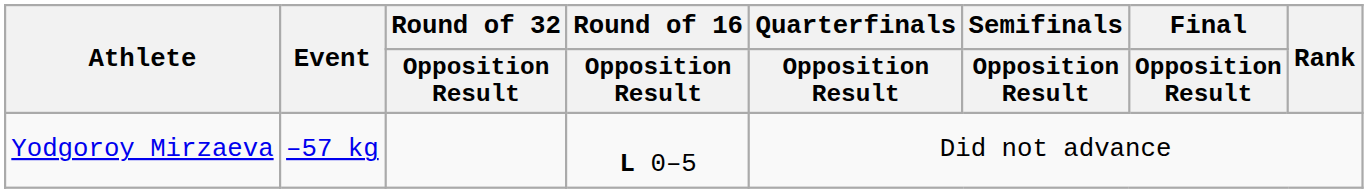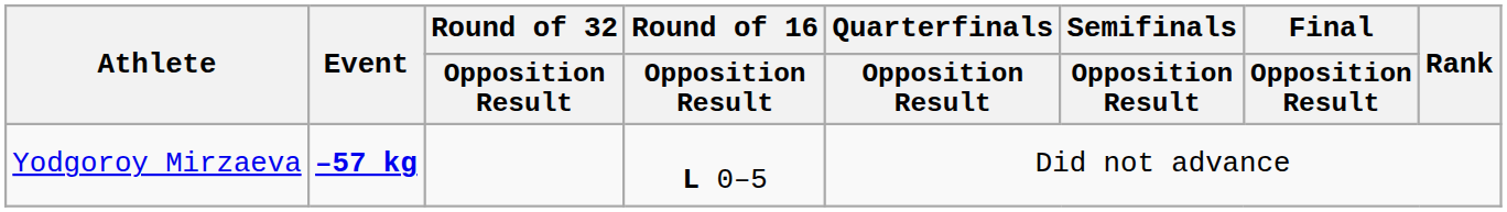Yodgoroy Mirzaeva | Event: normal -> bold
